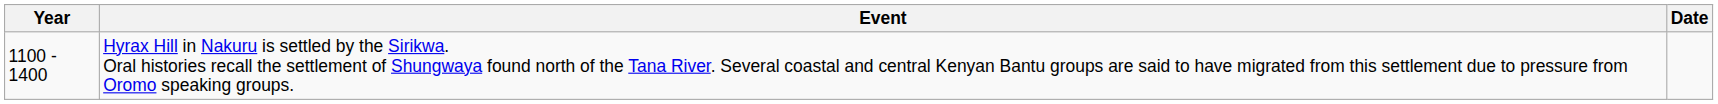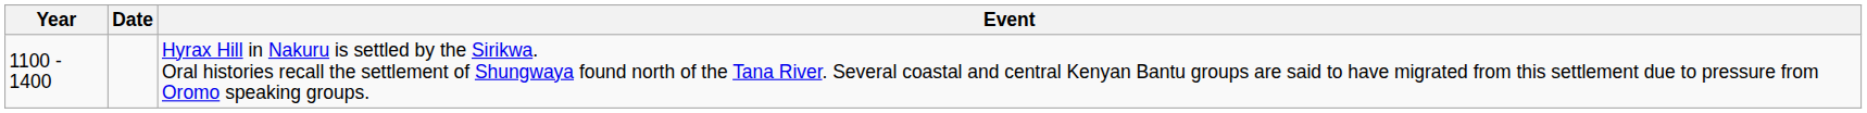columns swapped: Date <-> Event
